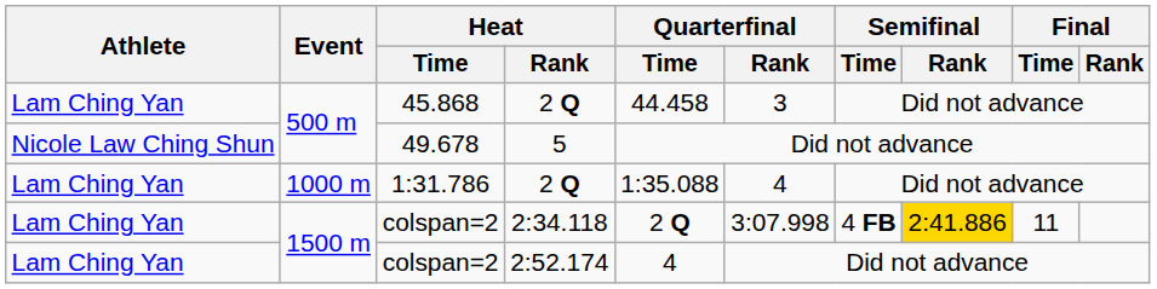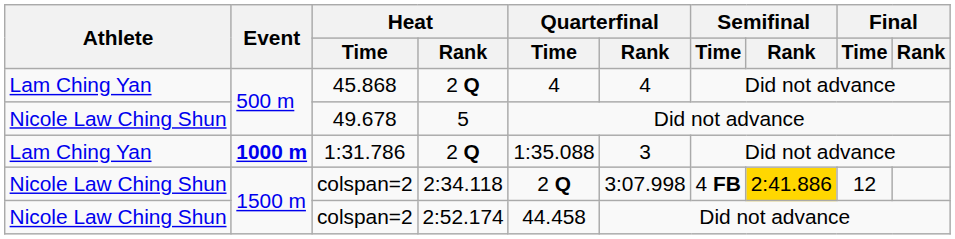45.868 | Quarterfinal / Time: 44.458 -> 4
45.868 | Quarterfinal / Rank: 3 -> 4
1:31.786 | Event: normal -> bold
1:31.786 | Quarterfinal / Rank: 4 -> 3
colspan=2 / 2:34.118 | Athlete: Lam Ching Yan -> Nicole Law Ching Shun
colspan=2 / 2:34.118 | Final / Time: 11 -> 12
colspan=2 / 2:52.174 | Athlete: Lam Ching Yan -> Nicole Law Ching Shun
colspan=2 / 2:52.174 | Quarterfinal / Time: 4 -> 44.458
